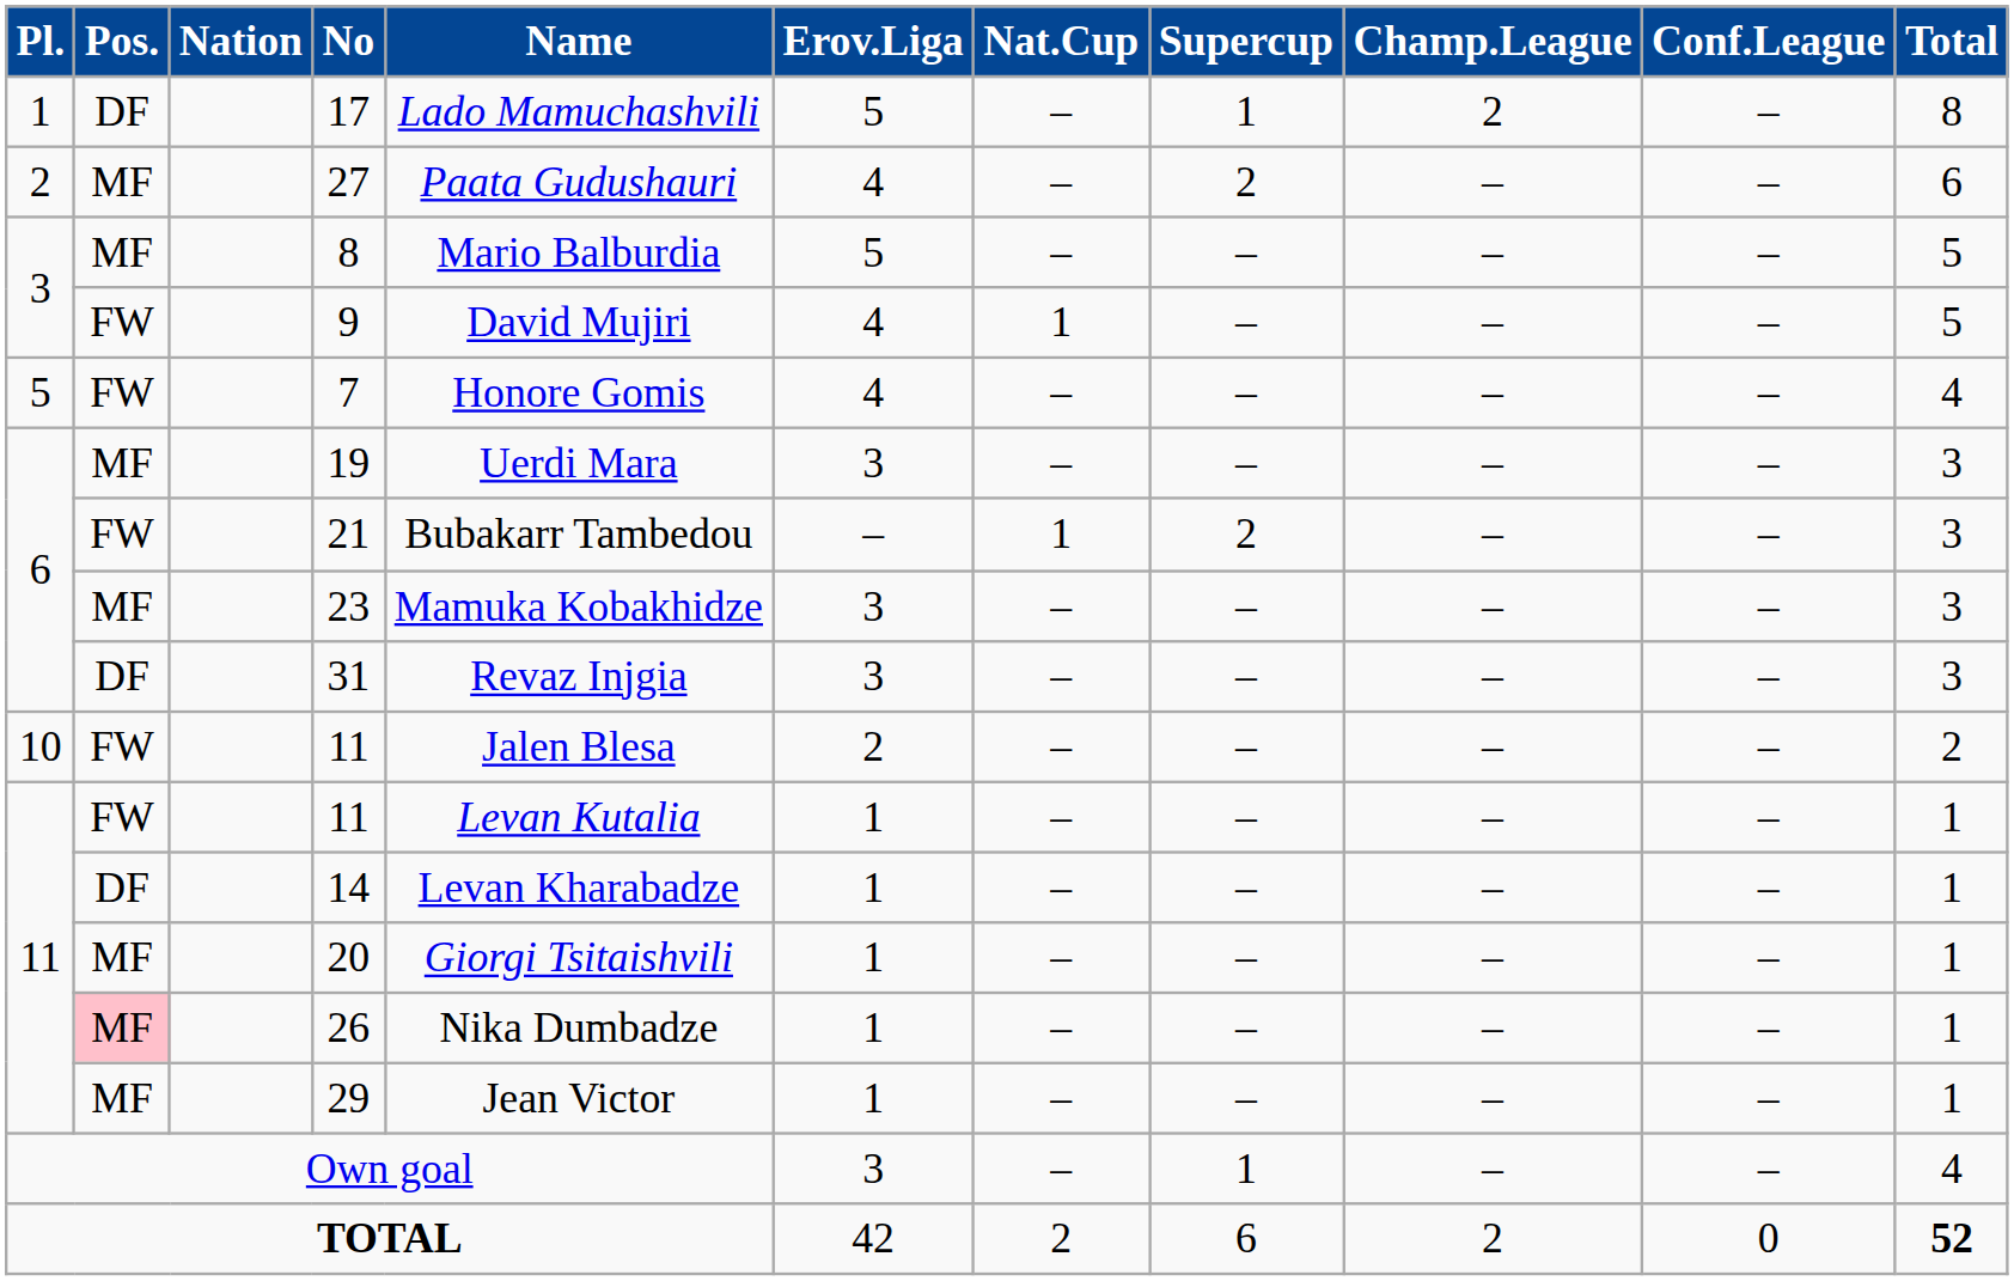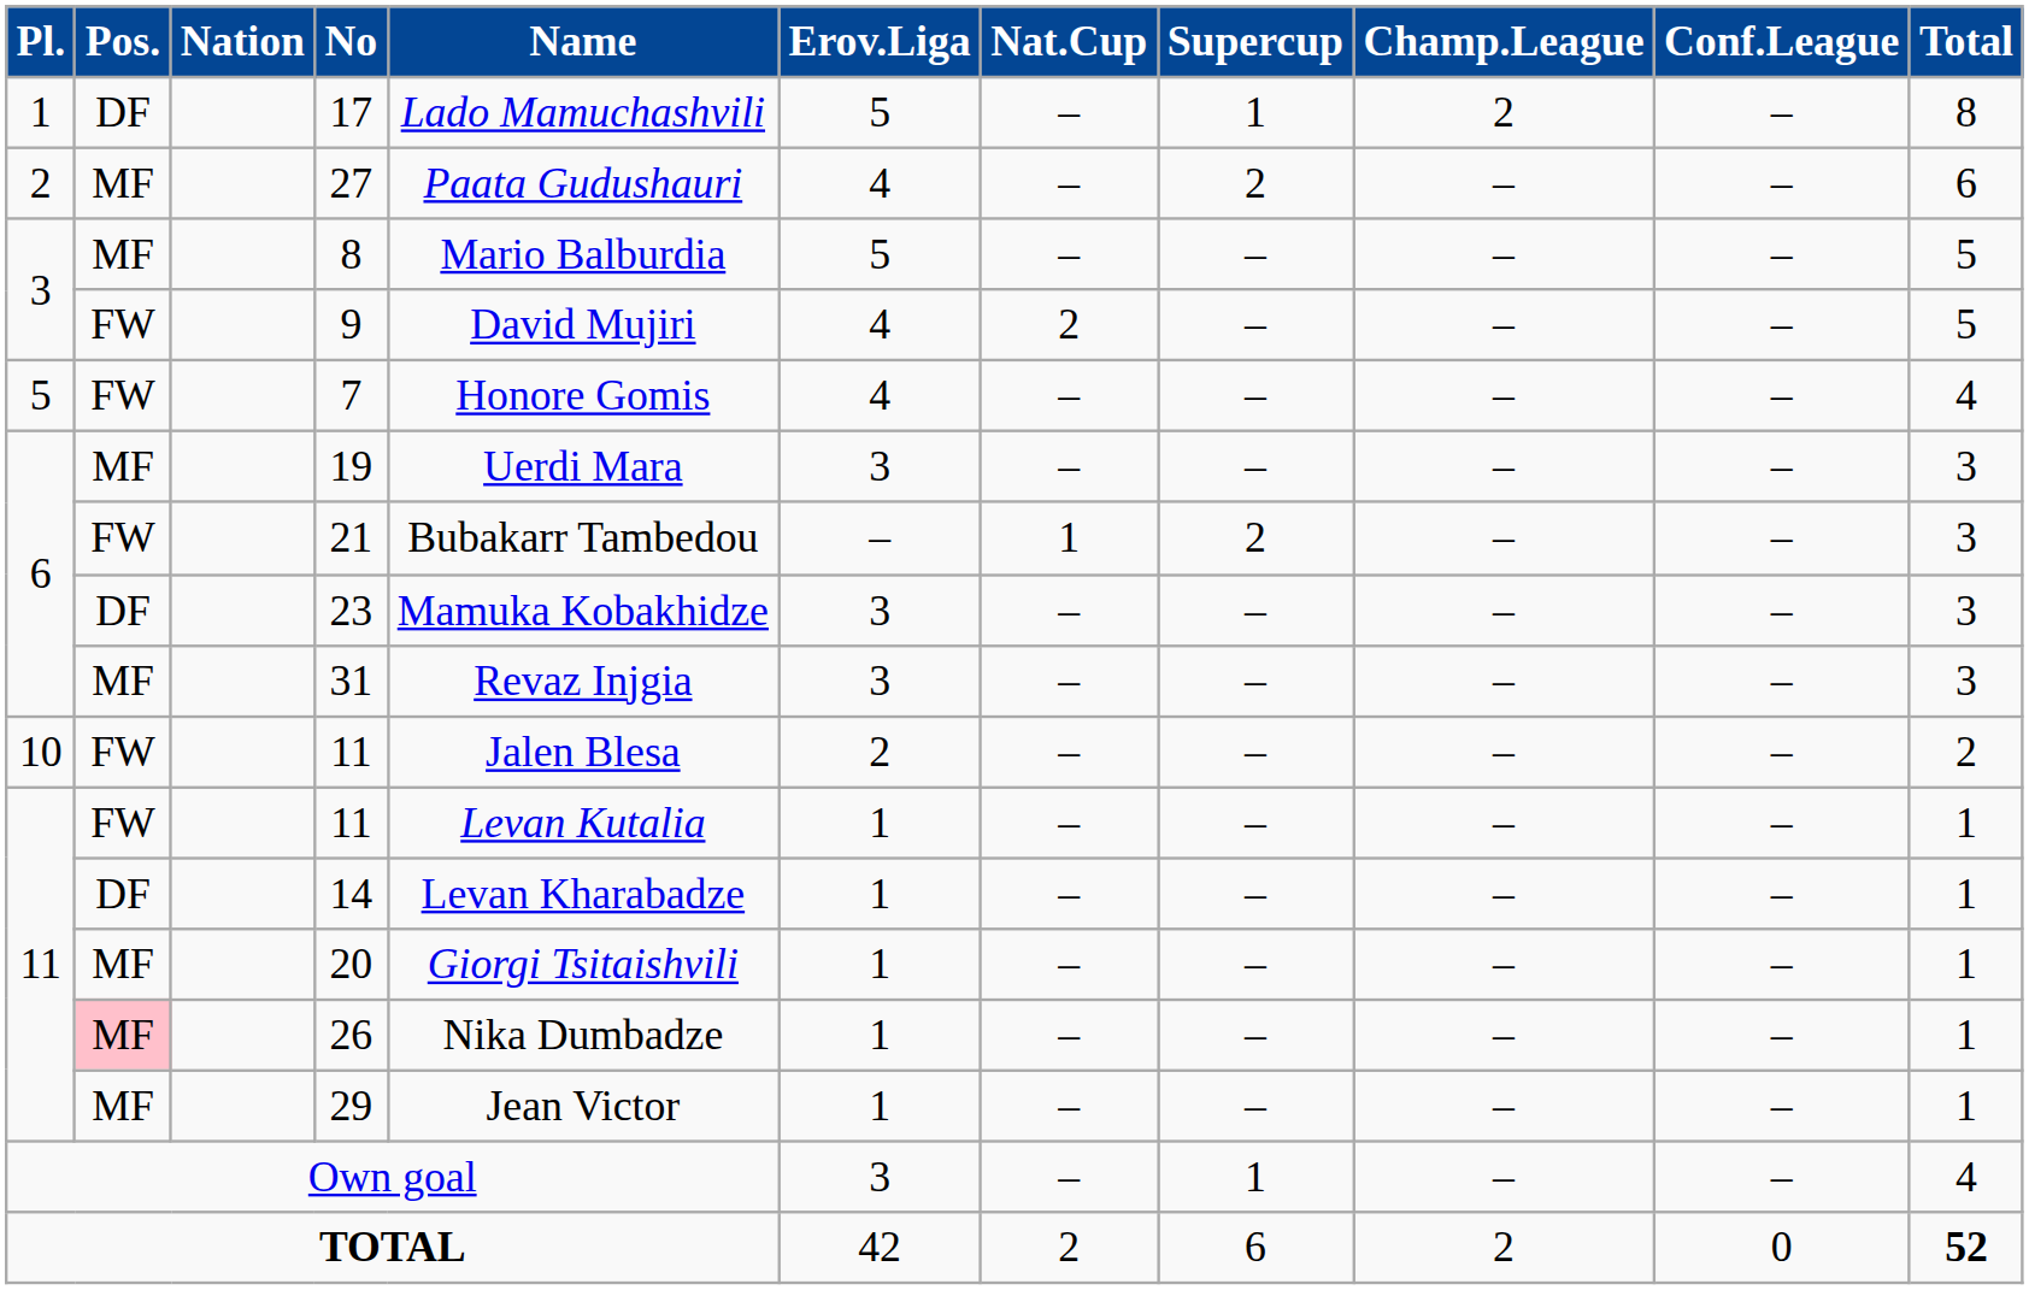9 | Nat.Cup: 1 -> 2
23 | Pos.: MF -> DF
31 | Pos.: DF -> MF
